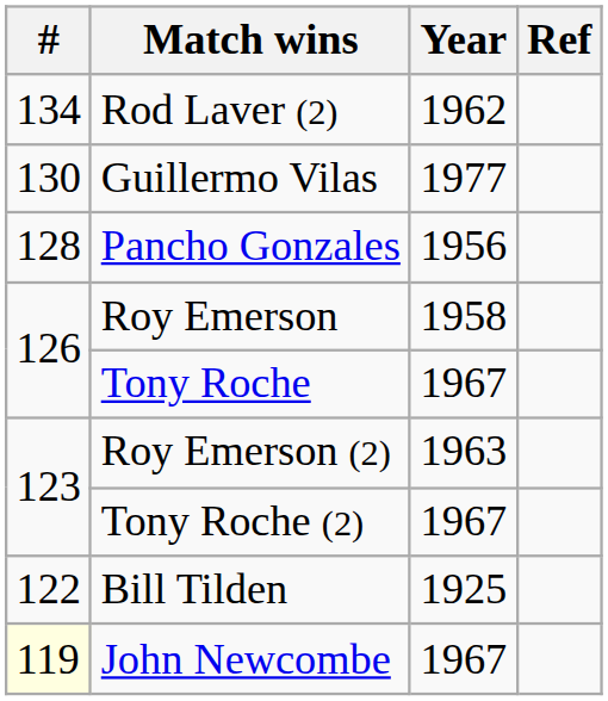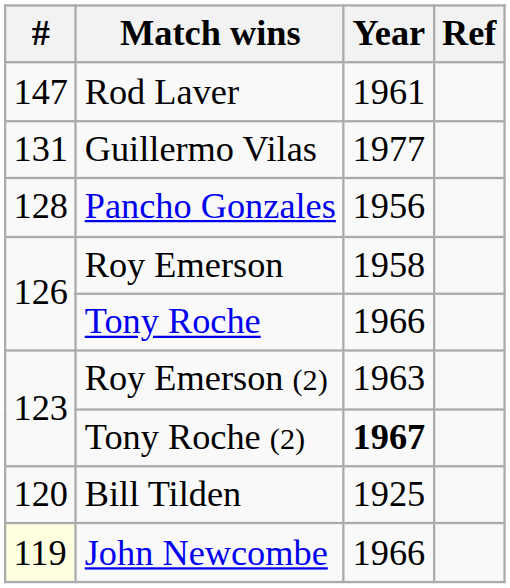+ row: 147 | Rod Laver | 1961
- row: 134 | Rod Laver (2) | 1962
Guillermo Vilas | #: 130 -> 131
Tony Roche | Year: 1967 -> 1966
Tony Roche (2) | Year: normal -> bold
Bill Tilden | #: 122 -> 120
John Newcombe | Year: 1967 -> 1966
